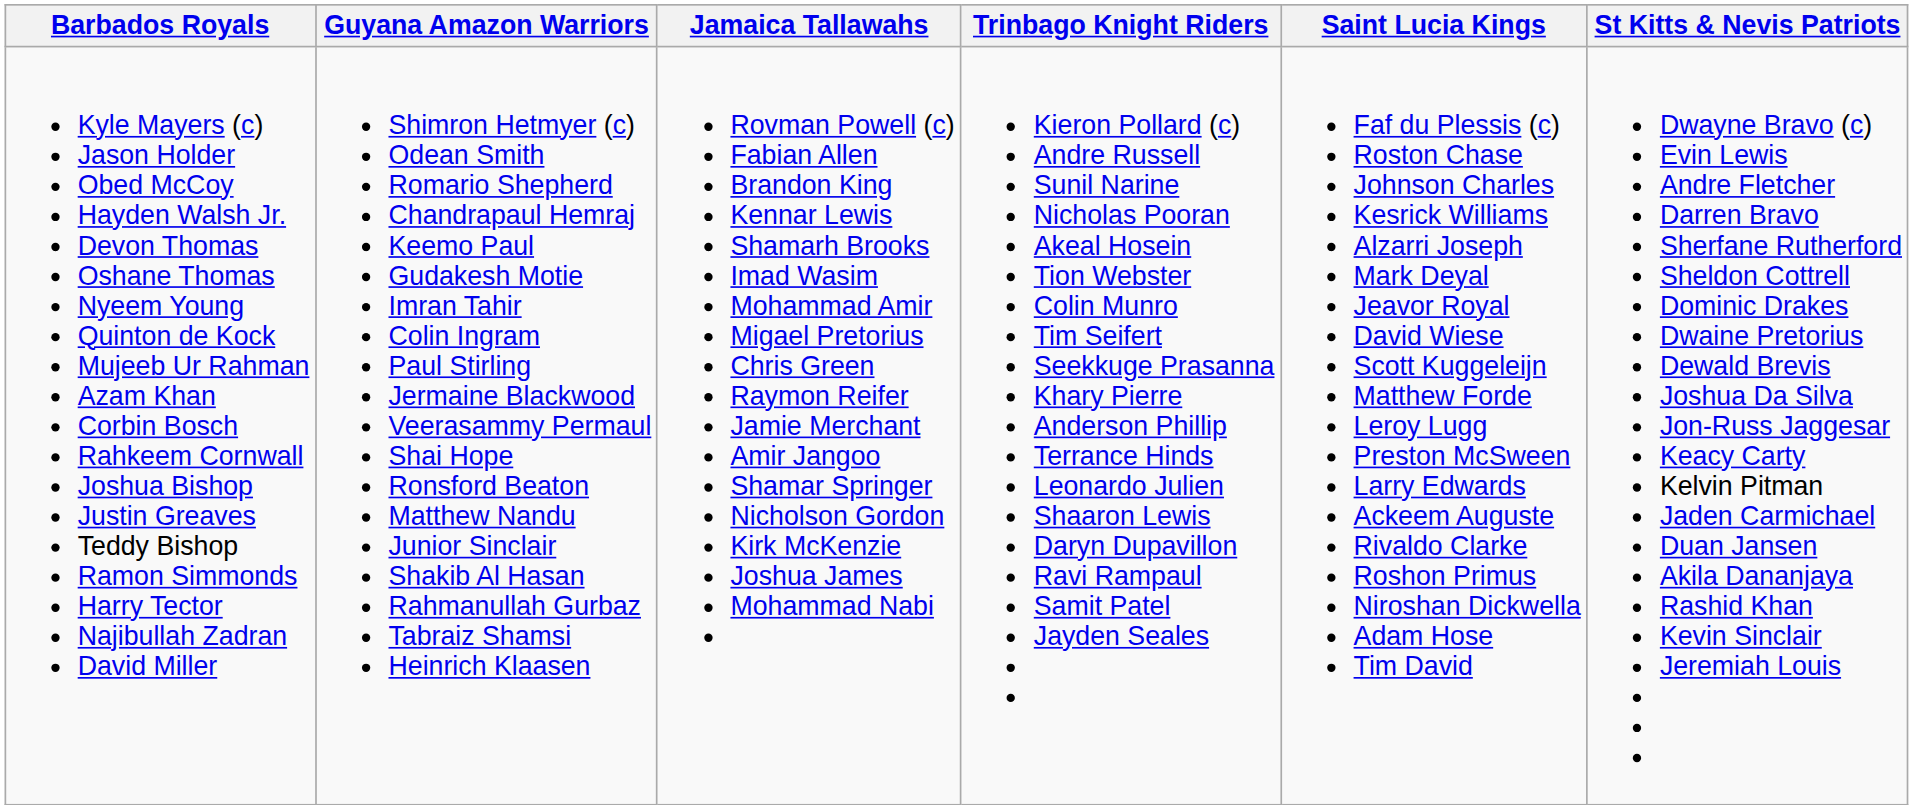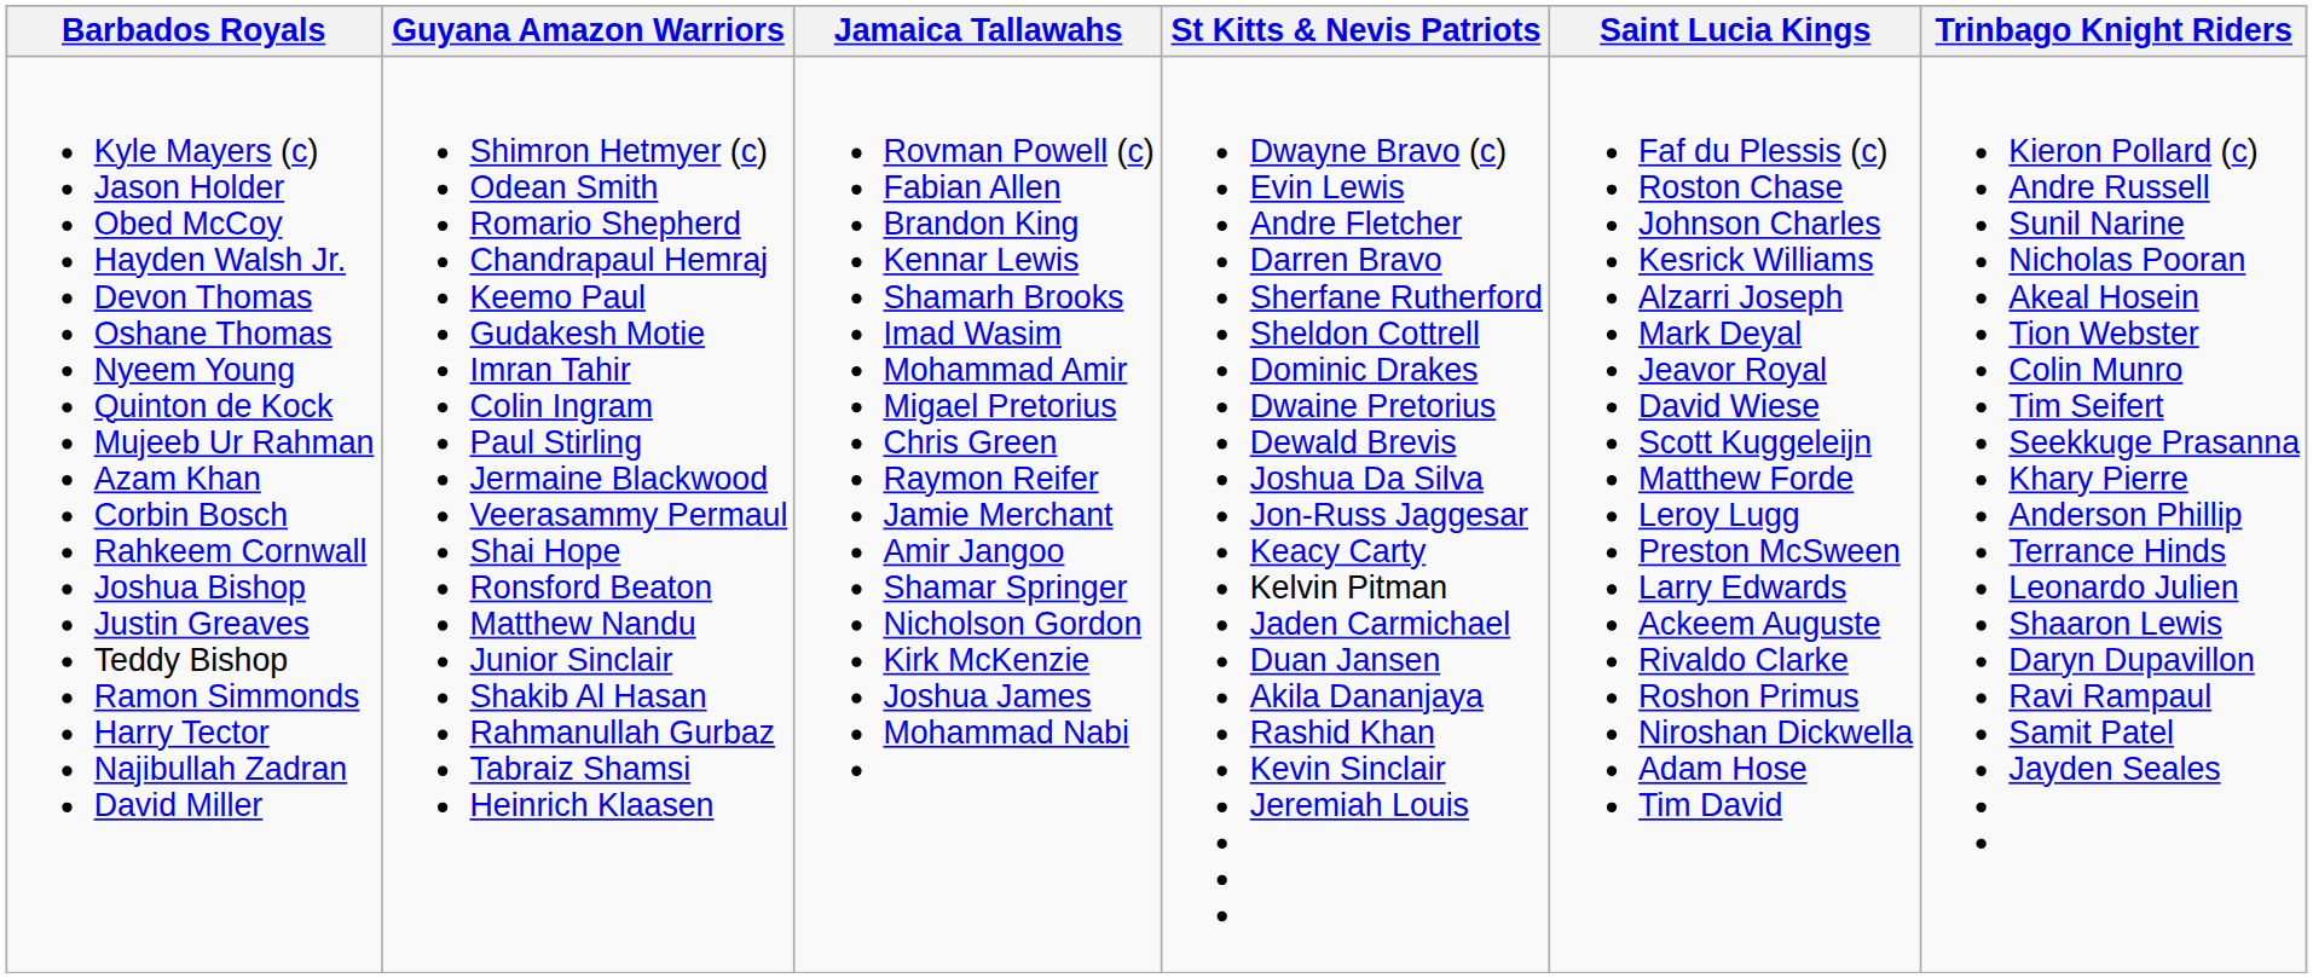columns swapped: St Kitts & Nevis Patriots <-> Trinbago Knight Riders
